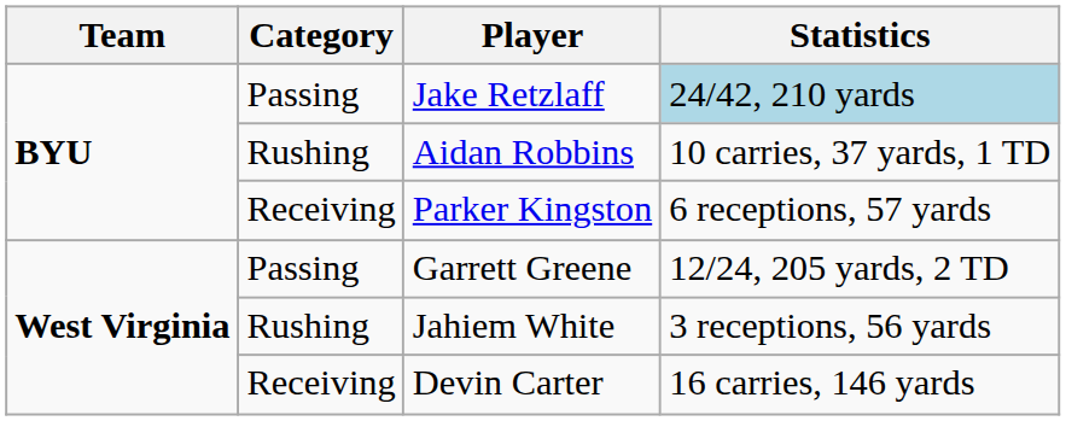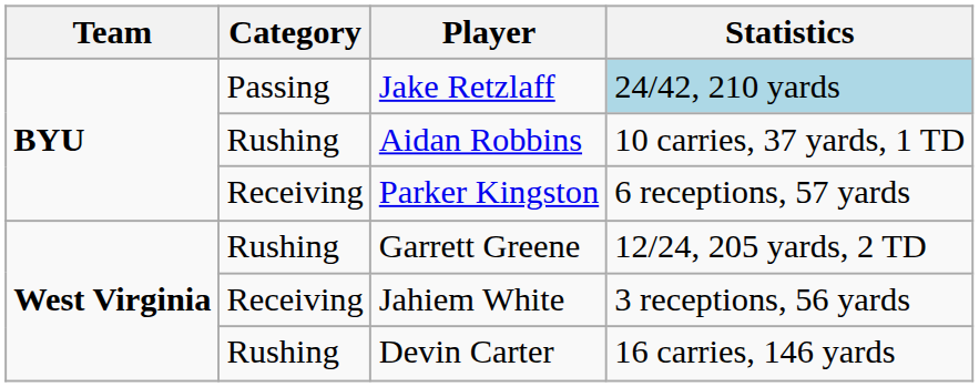Garrett Greene | Category: Passing -> Rushing
Jahiem White | Category: Rushing -> Receiving
Devin Carter | Category: Receiving -> Rushing
